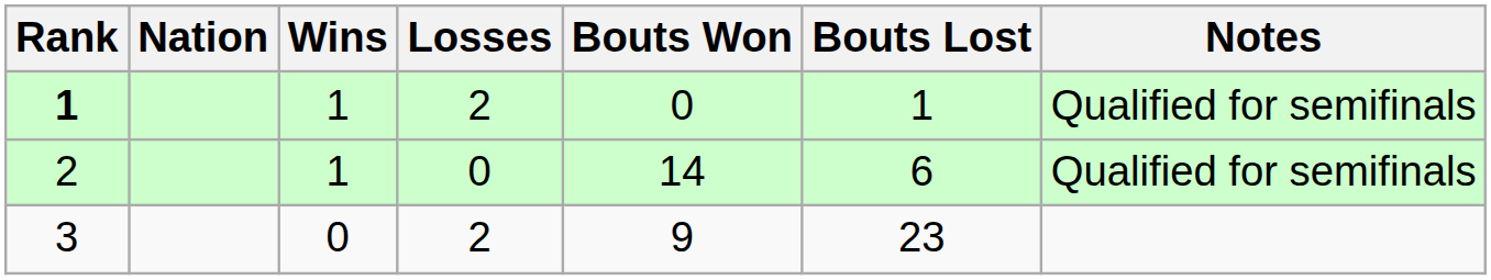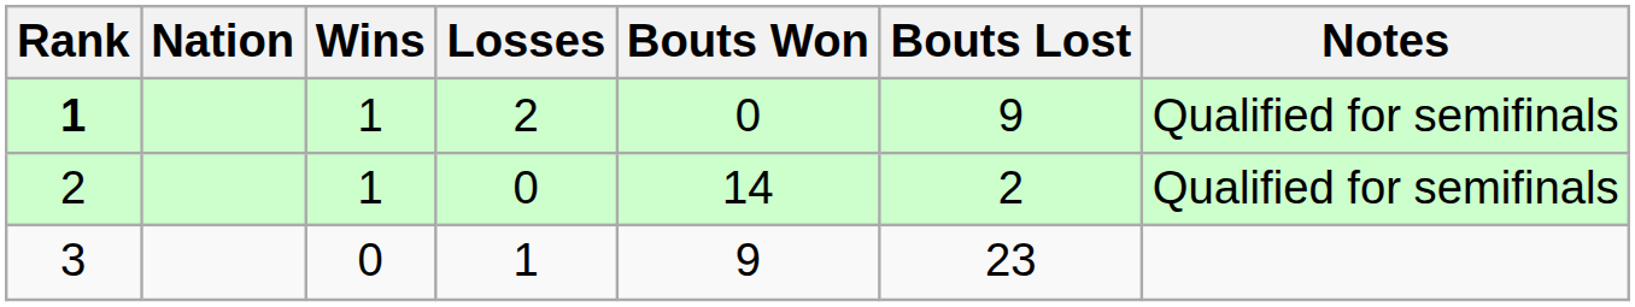row 2 | Bouts Lost: 1 -> 9
row 3 | Bouts Lost: 6 -> 2
row 4 | Losses: 2 -> 1
